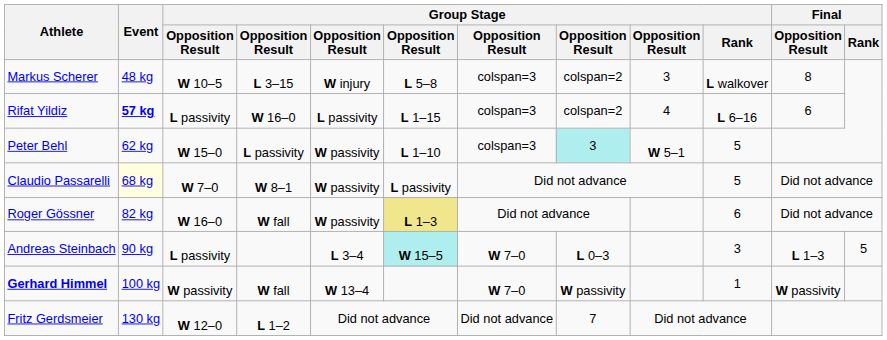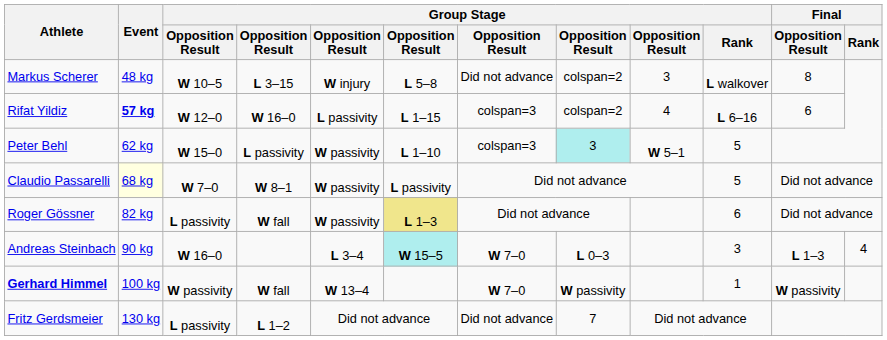Markus Scherer | column 7: colspan=3 -> Did not advance
Rifat Yildiz | column 3: L passivity -> W 12–0
Roger Gössner | column 3: W 16–0 -> L passivity
Andreas Steinbach | column 3: L passivity -> W 16–0
Andreas Steinbach | Final / Rank: 5 -> 4
Fritz Gerdsmeier | column 3: W 12–0 -> L passivity
